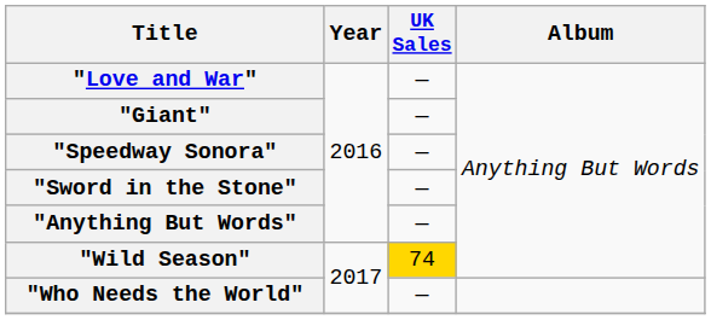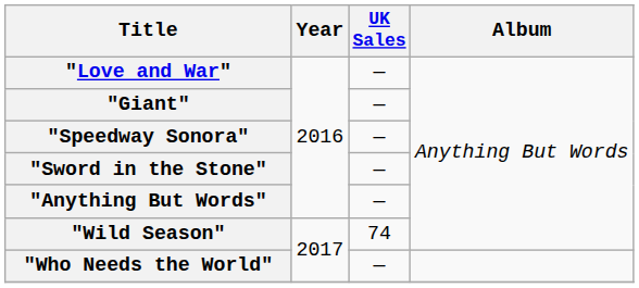"Wild Season" | UK Sales: gold background -> no background
